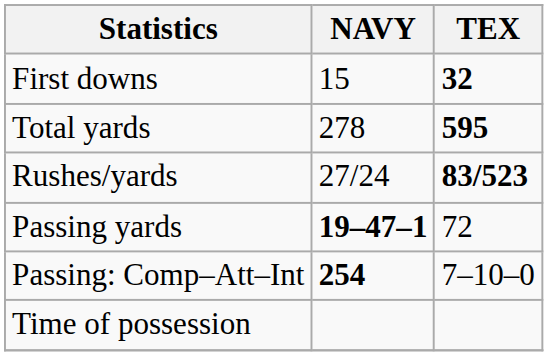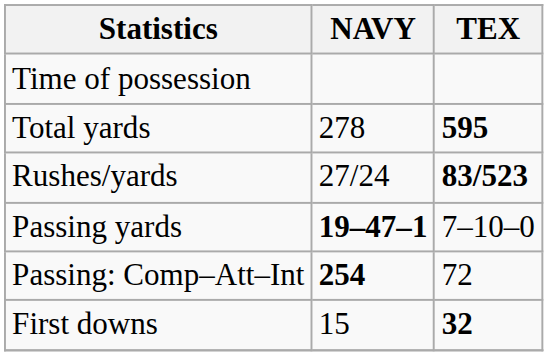rows swapped: First downs <-> Time of possession
Passing yards | TEX: 72 -> 7–10–0
Passing: Comp–Att–Int | TEX: 7–10–0 -> 72
